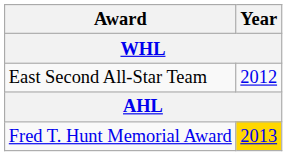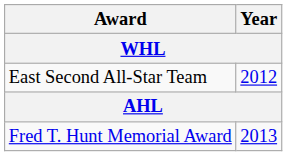Fred T. Hunt Memorial Award | Year: gold background -> no background
